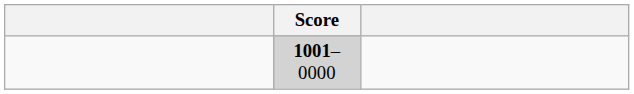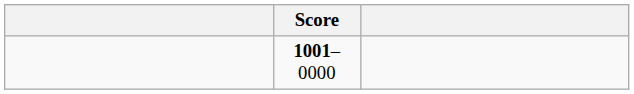row 2 | Score: lightgrey background -> no background
